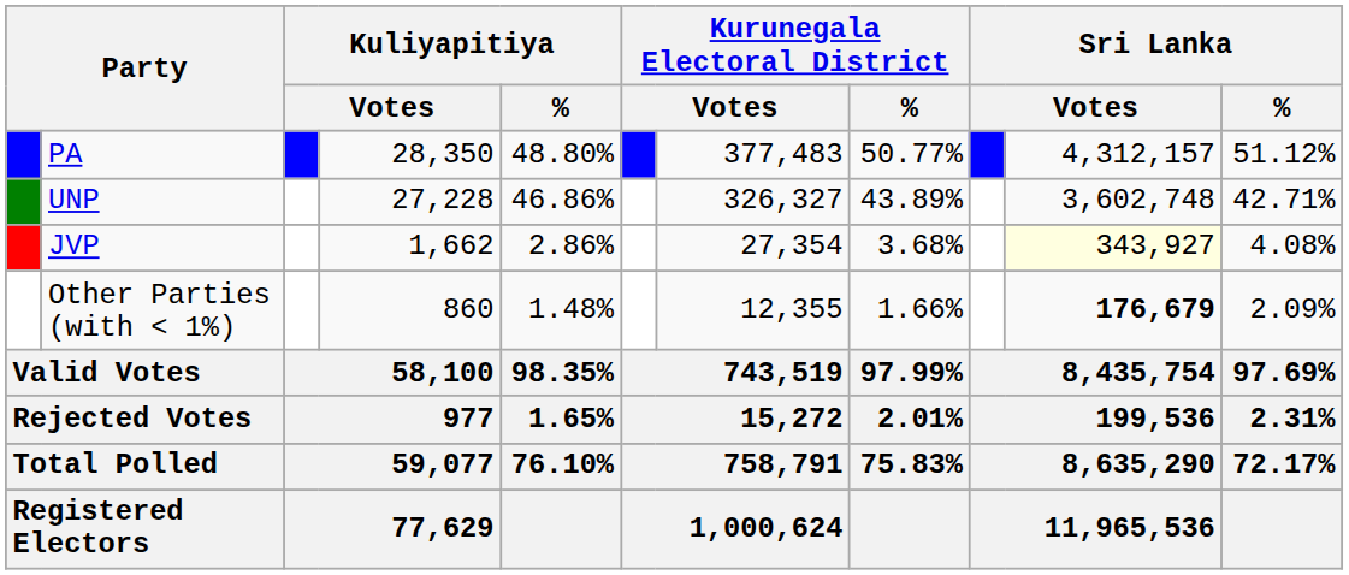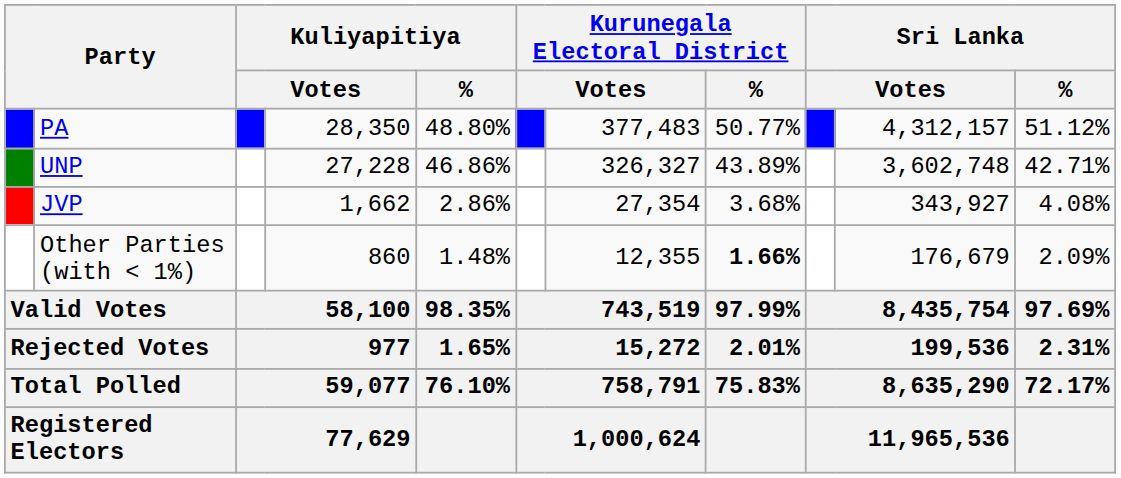JVP | column 10: lightyellow background -> no background
Other Parties (with < 1%) | Kurunegala Electoral District / %: normal -> bold
Other Parties (with < 1%) | column 10: bold -> normal
